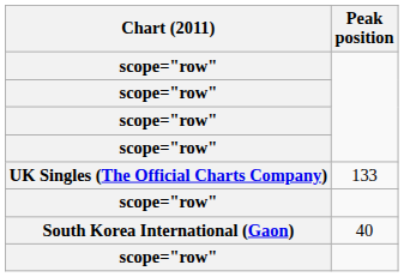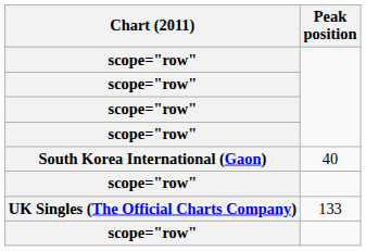rows swapped: South Korea International (Gaon) <-> UK Singles (The Official Charts Company)
